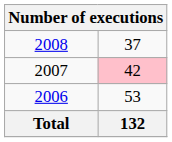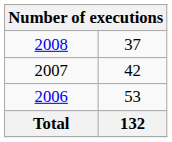2007 | column 2: pink background -> no background
